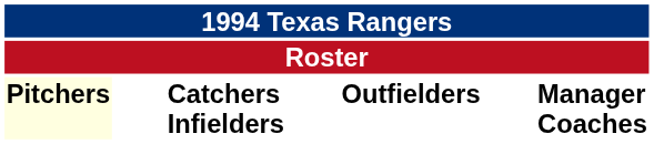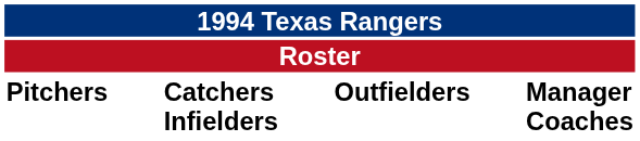Pitchers | column 1: lightyellow background -> no background
